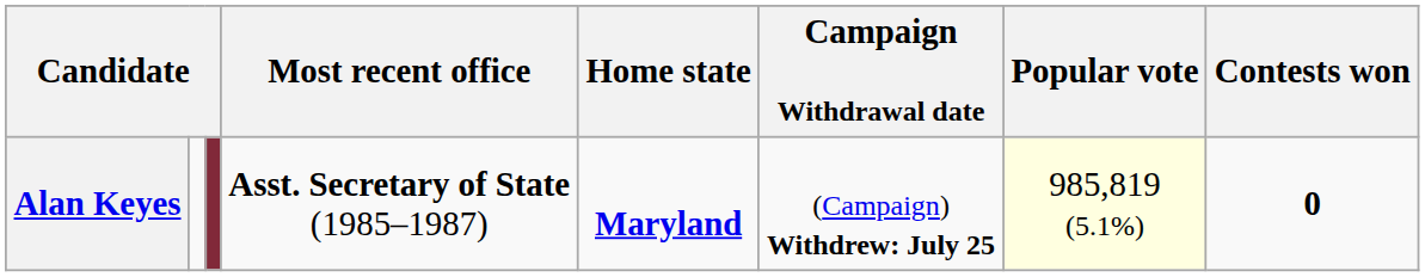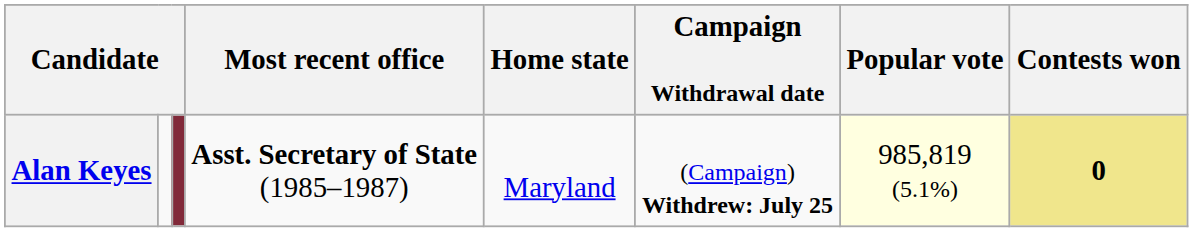Alan Keyes | Home state: bold -> normal
Alan Keyes | Contests won: no background -> khaki background
